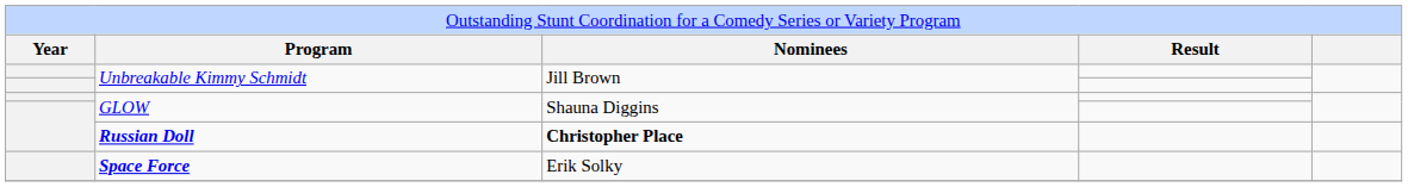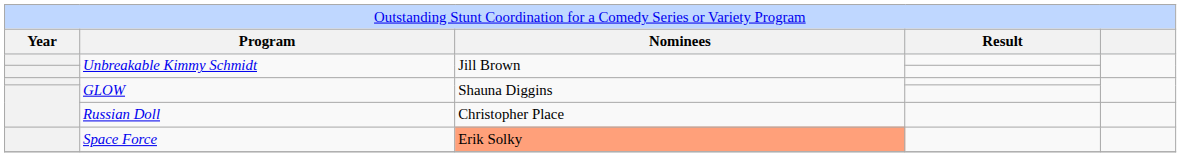Russian Doll | column 2: bold -> normal
Russian Doll | column 3: bold -> normal
Space Force | column 2: bold -> normal
Space Force | column 3: no background -> lightsalmon background
